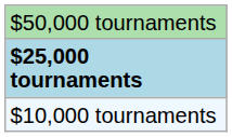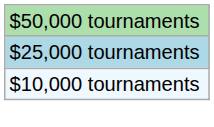row 2 | column 1: bold -> normal
